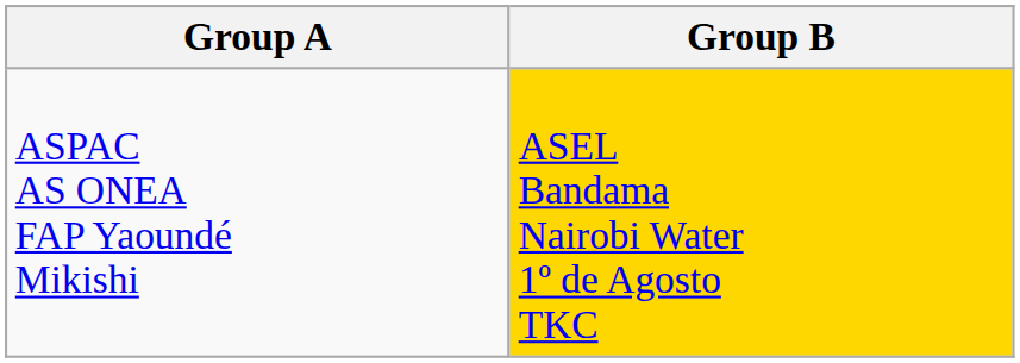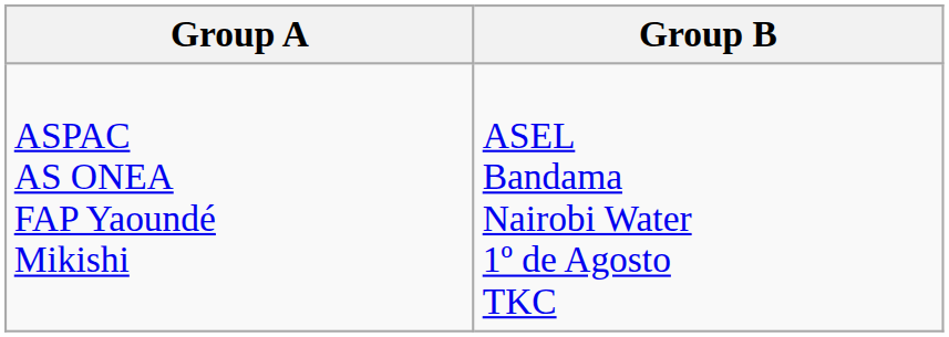ASPAC AS ONEA FAP Yaoundé Mikishi | Group B: gold background -> no background
